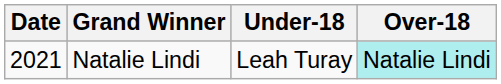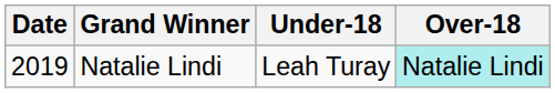row 2 | Date: 2021 -> 2019
